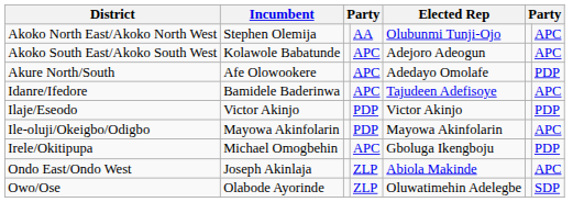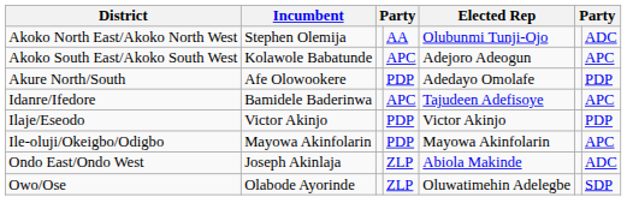Akoko North East/Akoko North West | column 7: APC -> ADC
Akure North/South | column 4: APC -> PDP
- row: Irele/Okitipupa | Michael Omogbehin | APC | Gboluga Ikengboju | PDP
Ondo East/Ondo West | column 7: APC -> ADC
